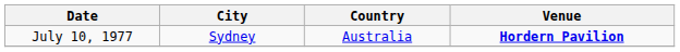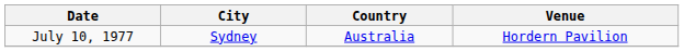July 10, 1977 | Venue: bold -> normal
